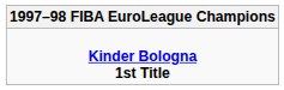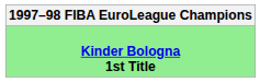row 2 | column 1: no background -> lightgreen background
